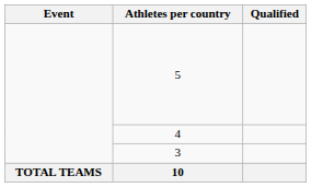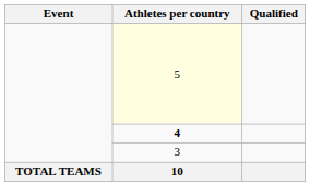5 | Athletes per country: no background -> lightyellow background
4 | Athletes per country: normal -> bold
